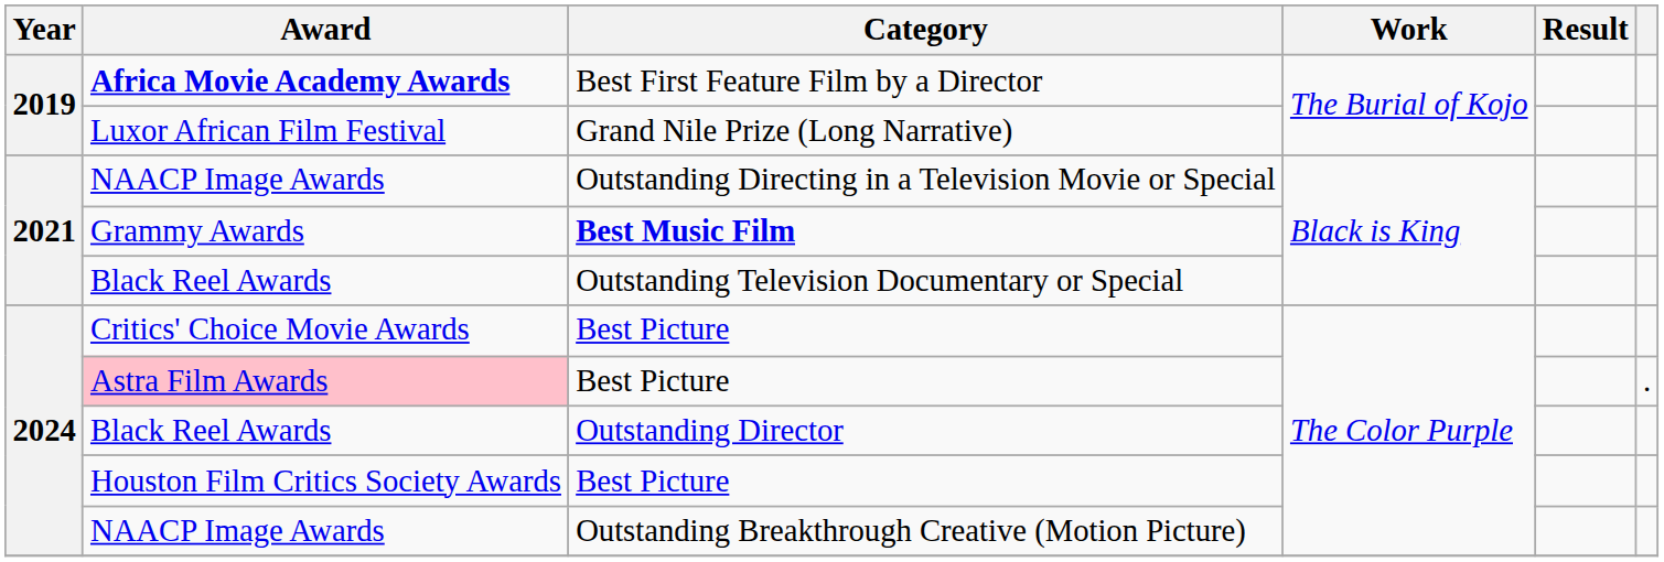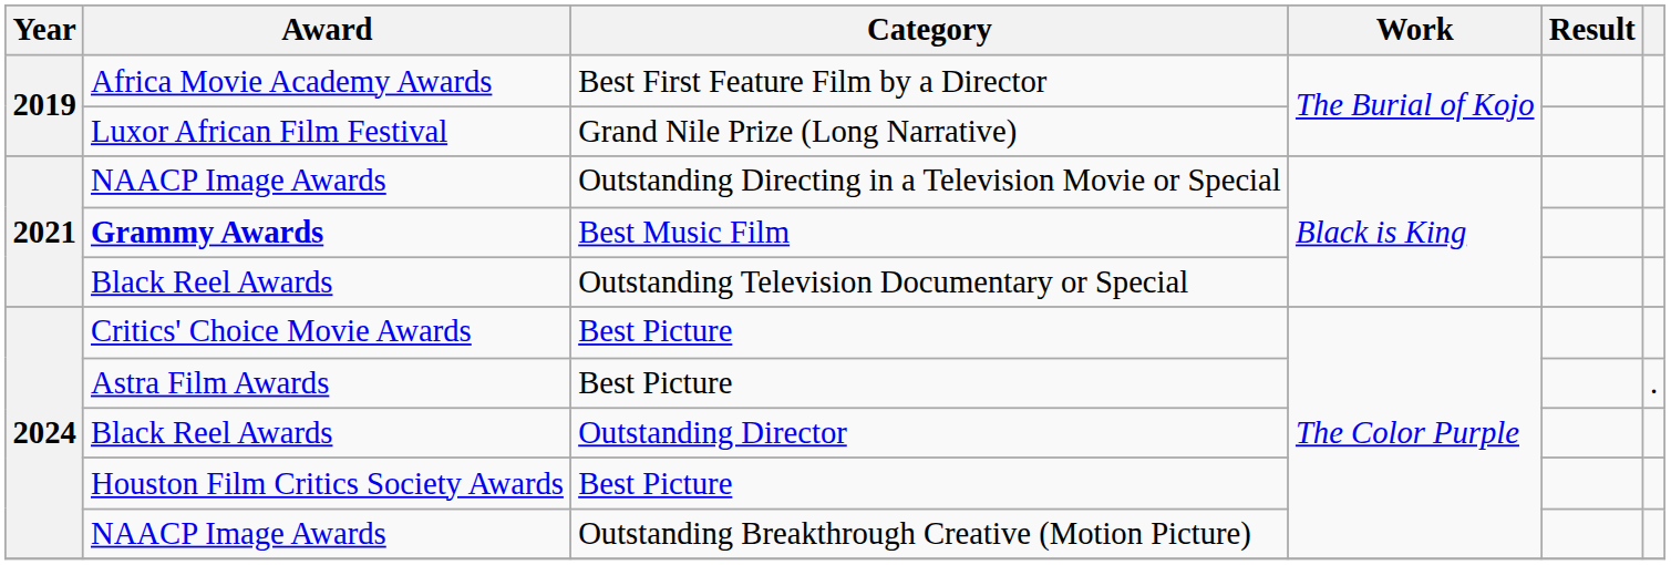Africa Movie Academy Awards | Award: bold -> normal
Grammy Awards | Award: normal -> bold
Grammy Awards | Category: bold -> normal
Astra Film Awards | Award: pink background -> no background
